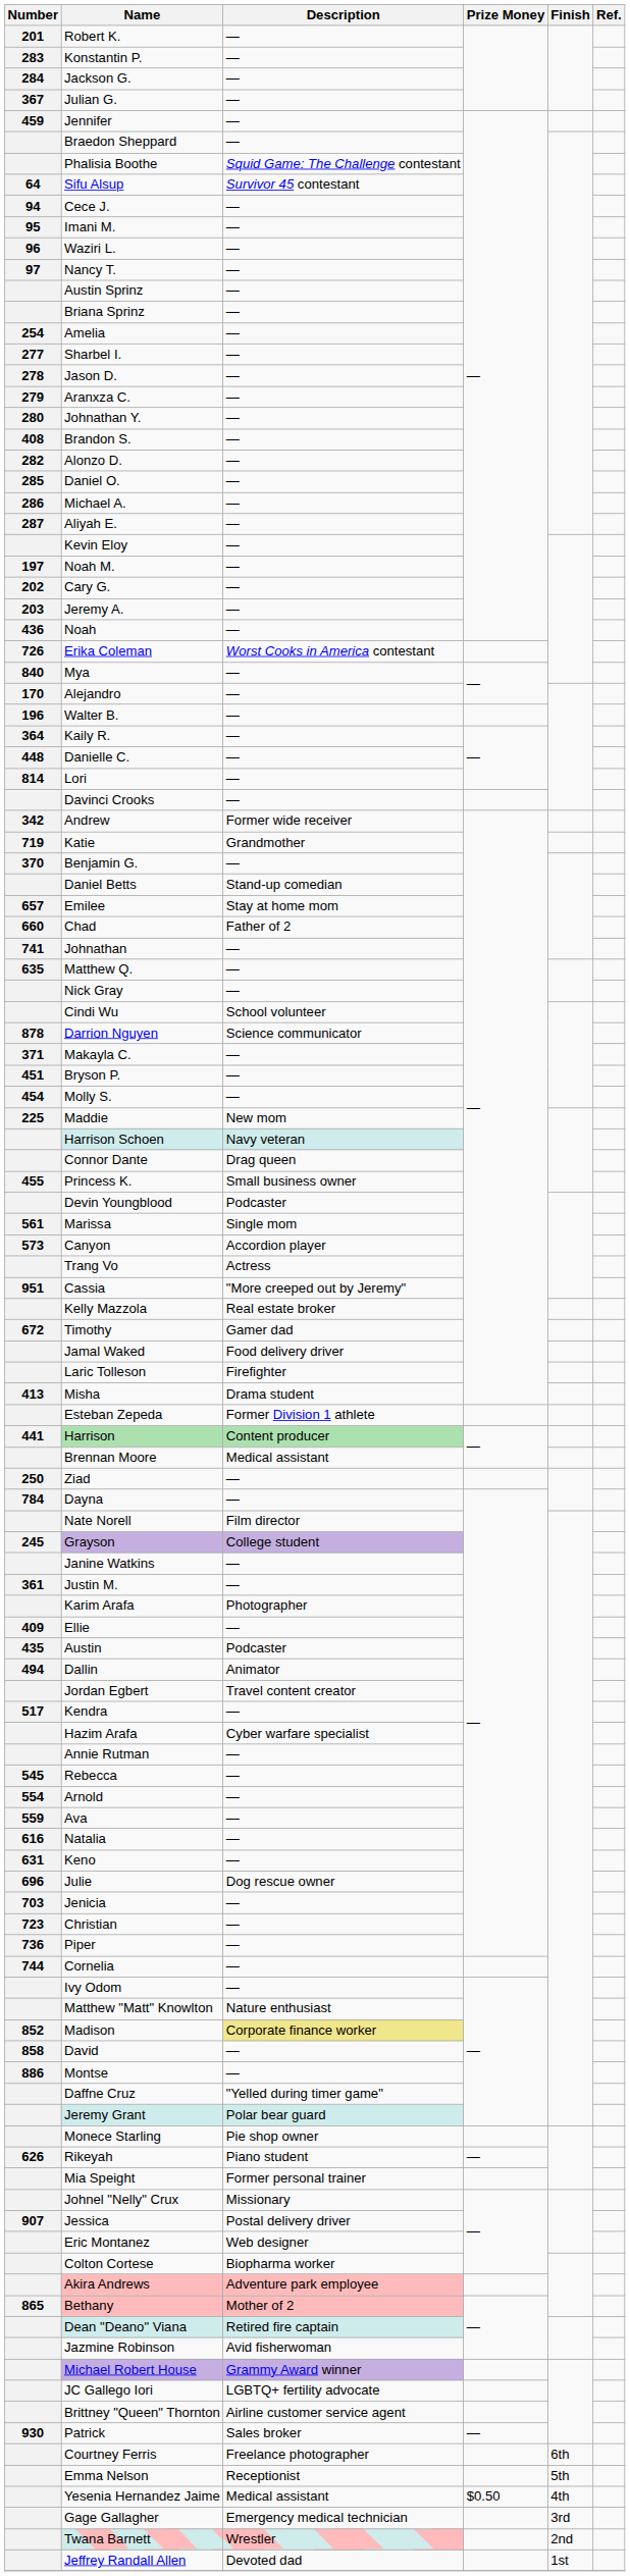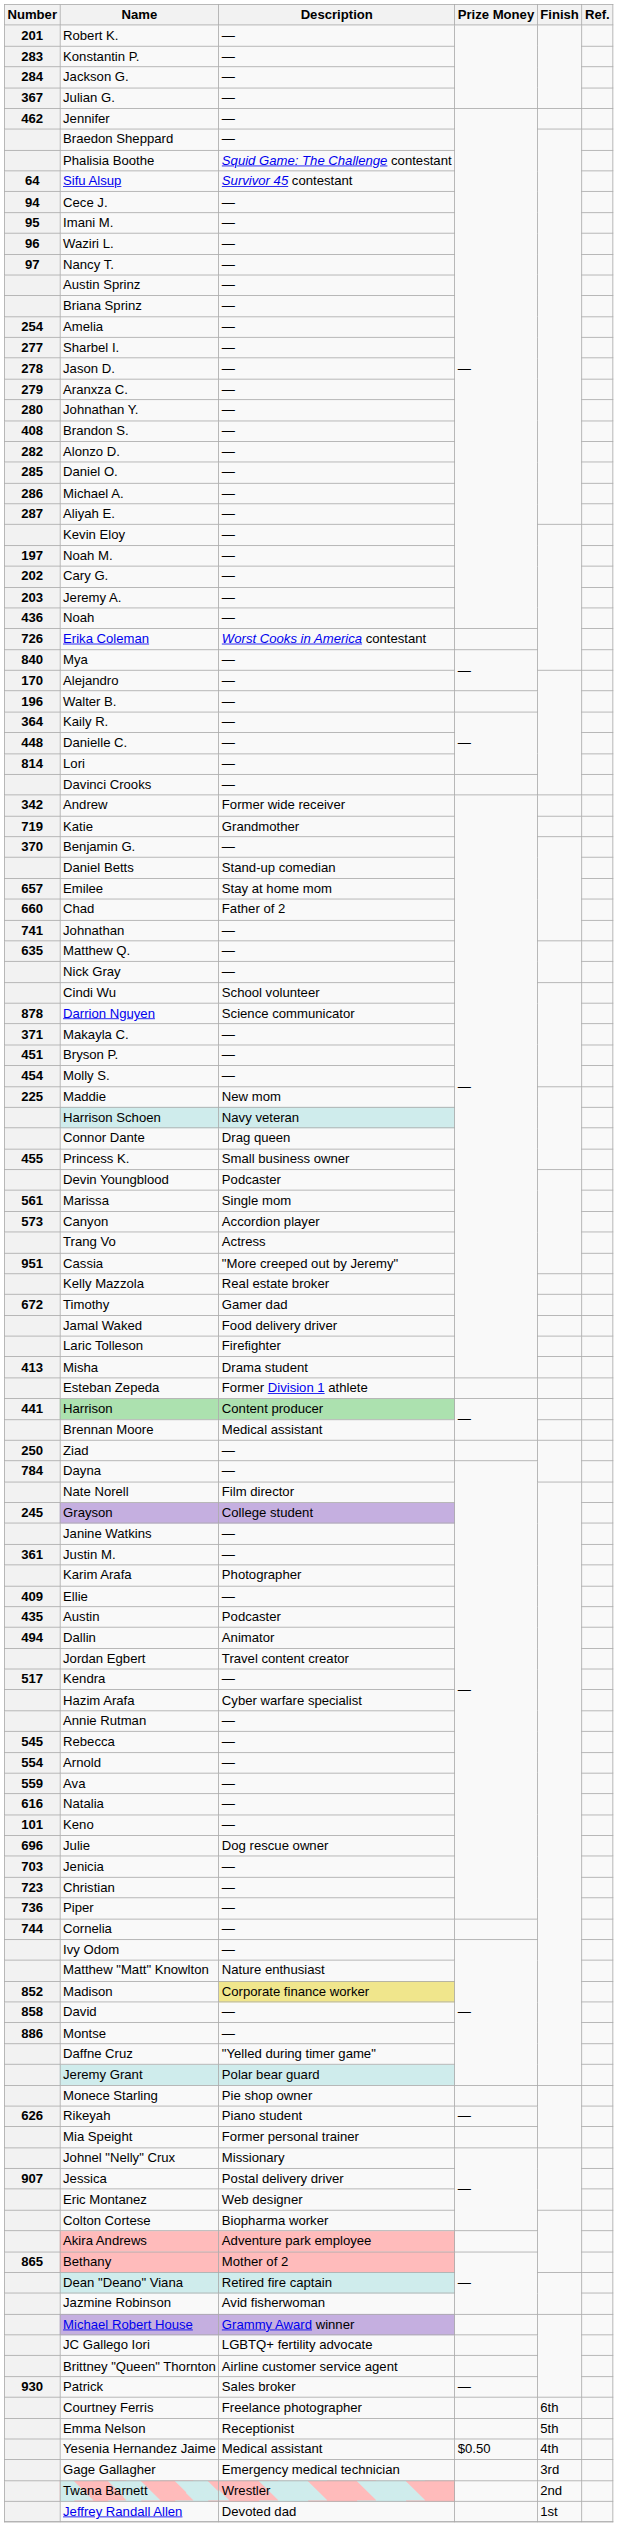Jennifer | Number: 459 -> 462
Keno | Number: 631 -> 101
